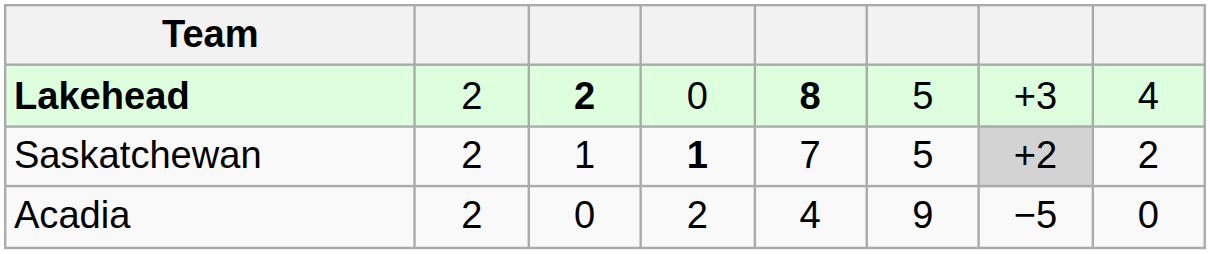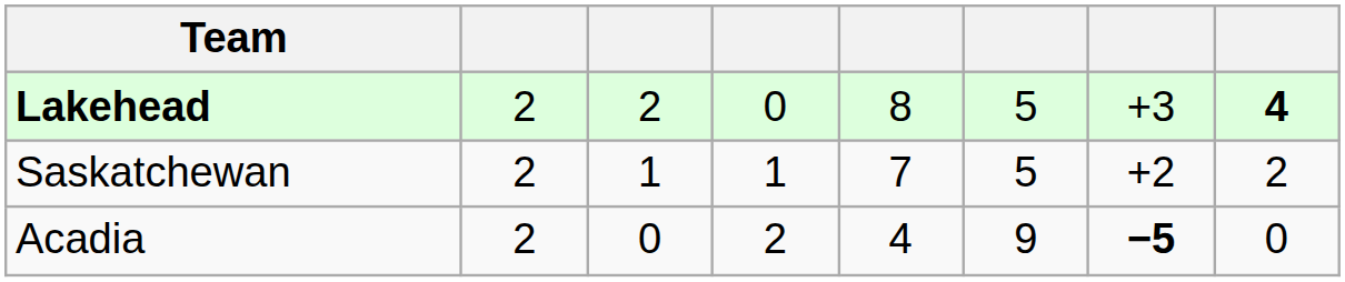Lakehead | column 3: bold -> normal
Lakehead | column 5: bold -> normal
Lakehead | column 8: normal -> bold
Saskatchewan | column 4: bold -> normal
Saskatchewan | column 7: lightgrey background -> no background
Acadia | column 7: normal -> bold
